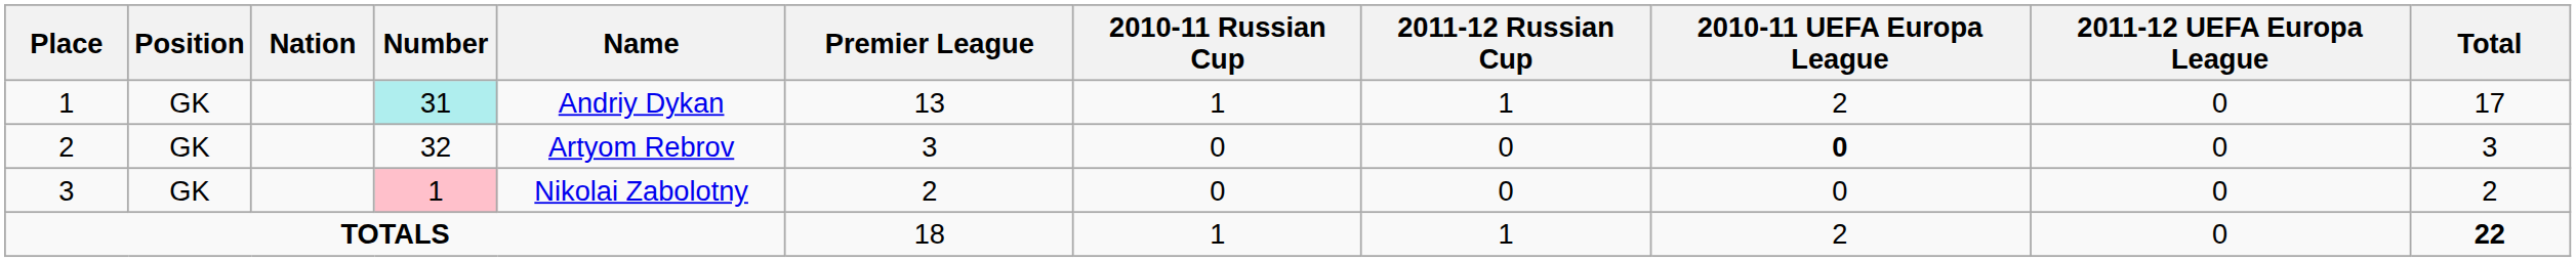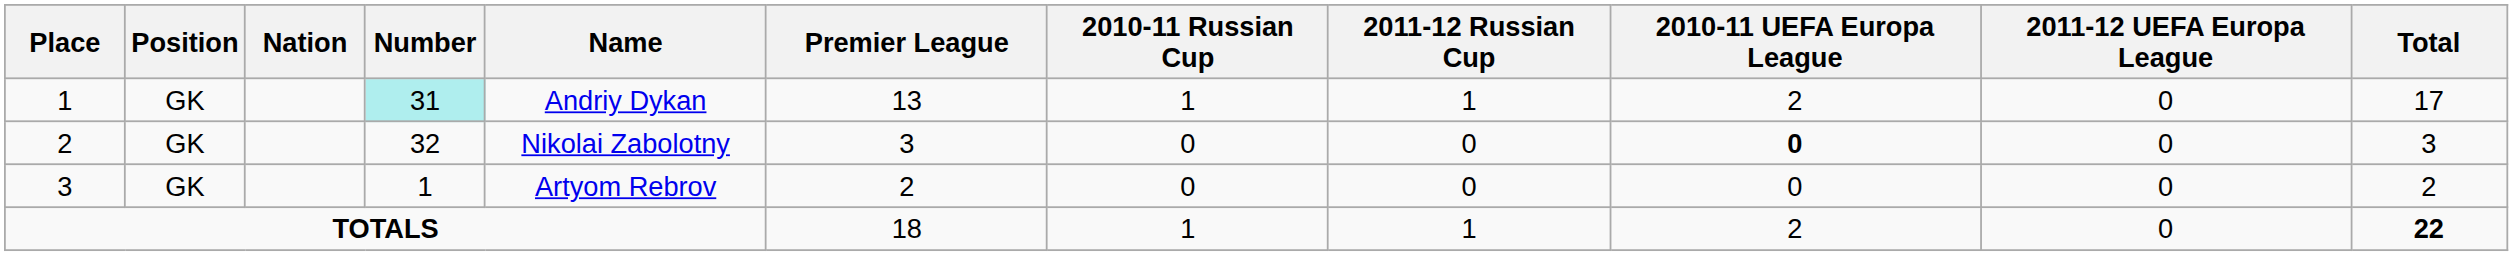row 3 | Name: Artyom Rebrov -> Nikolai Zabolotny
row 4 | Number: pink background -> no background
row 4 | Name: Nikolai Zabolotny -> Artyom Rebrov
